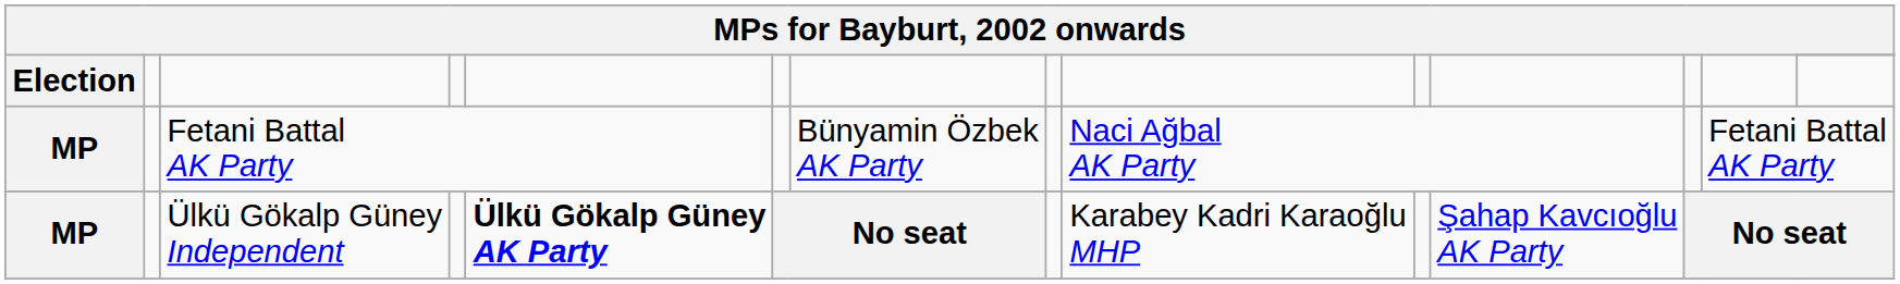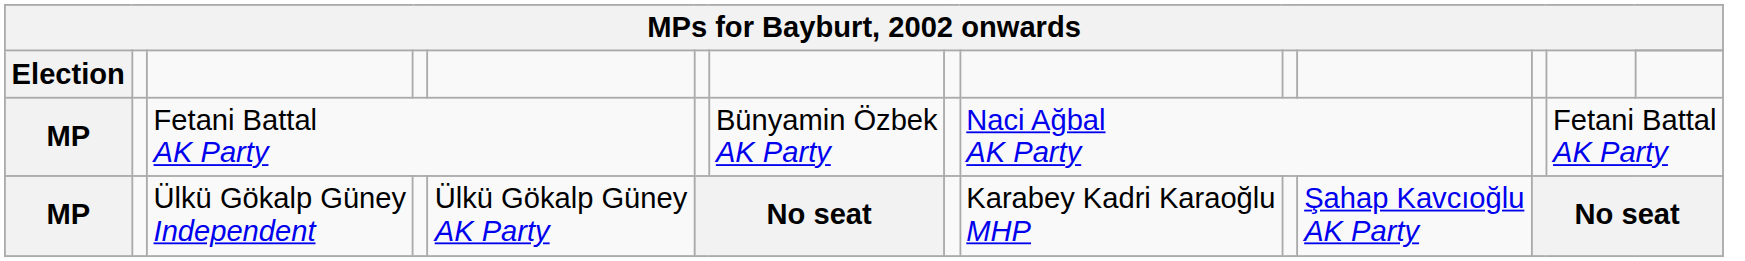Ülkü Gökalp Güney Independent | column 5: bold -> normal
